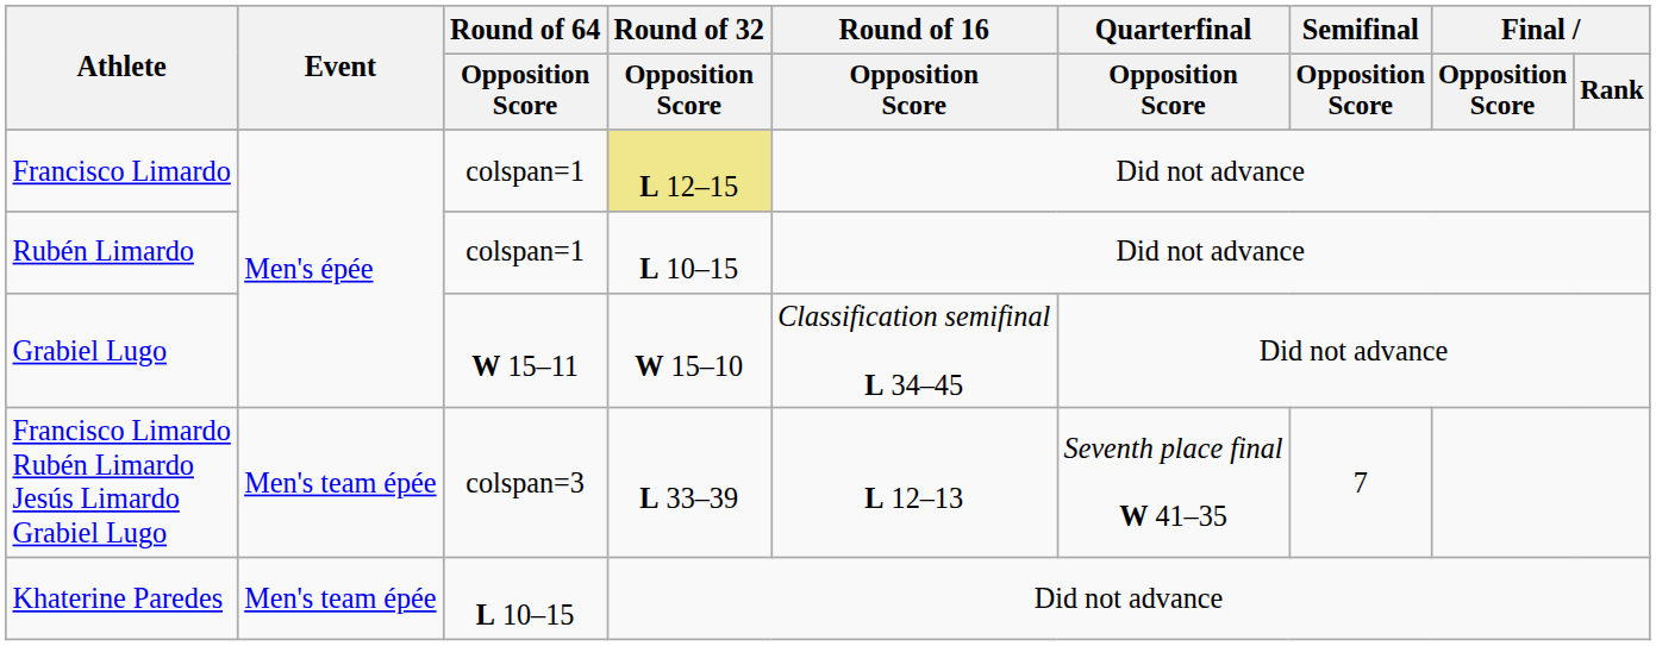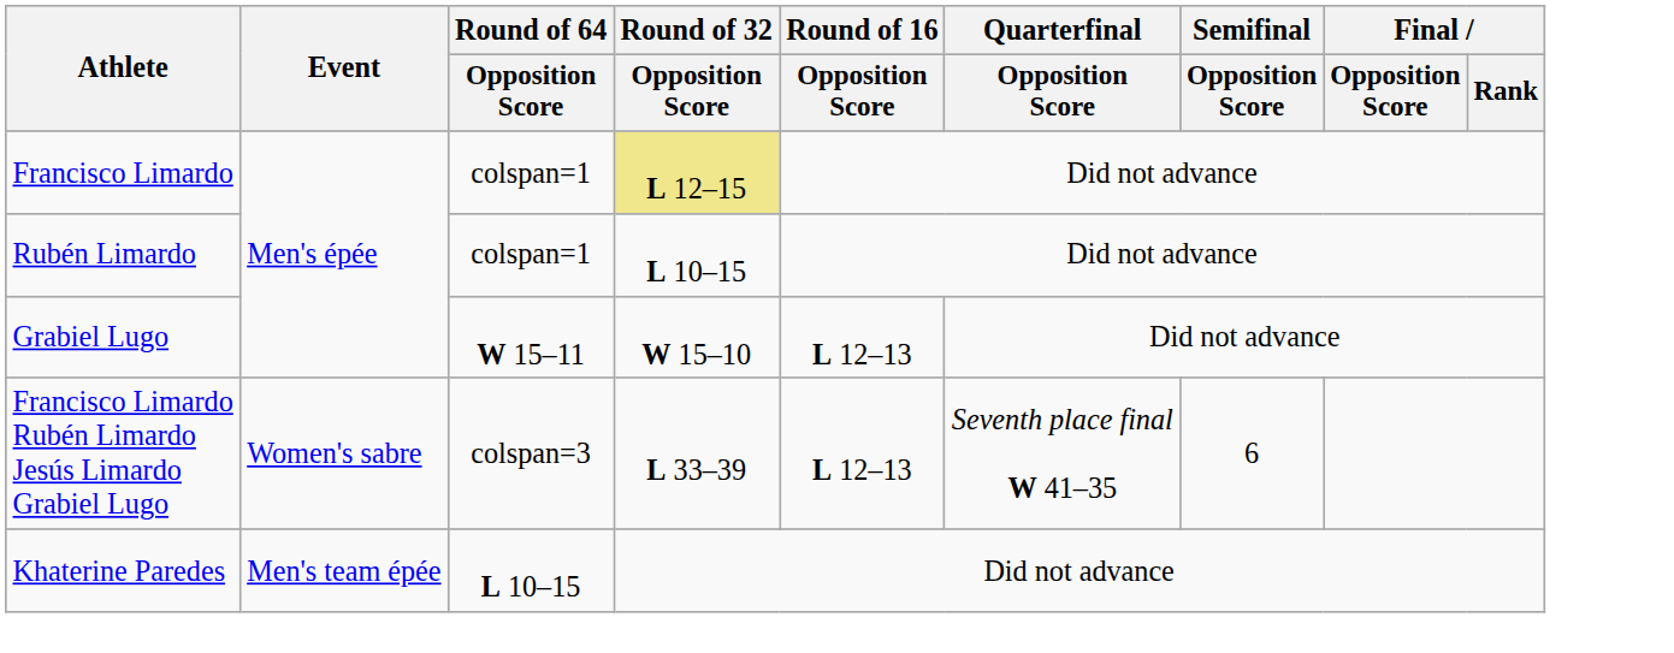Grabiel Lugo | Round of 16 / Opposition Score: Classification semifinal L 34–45 -> L 12–13
Francisco Limardo Rubén Limardo Jesús Limardo Grabiel Lugo | Event: Men's team épée -> Women's sabre
Francisco Limardo Rubén Limardo Jesús Limardo Grabiel Lugo | Semifinal / Opposition Score: 7 -> 6
